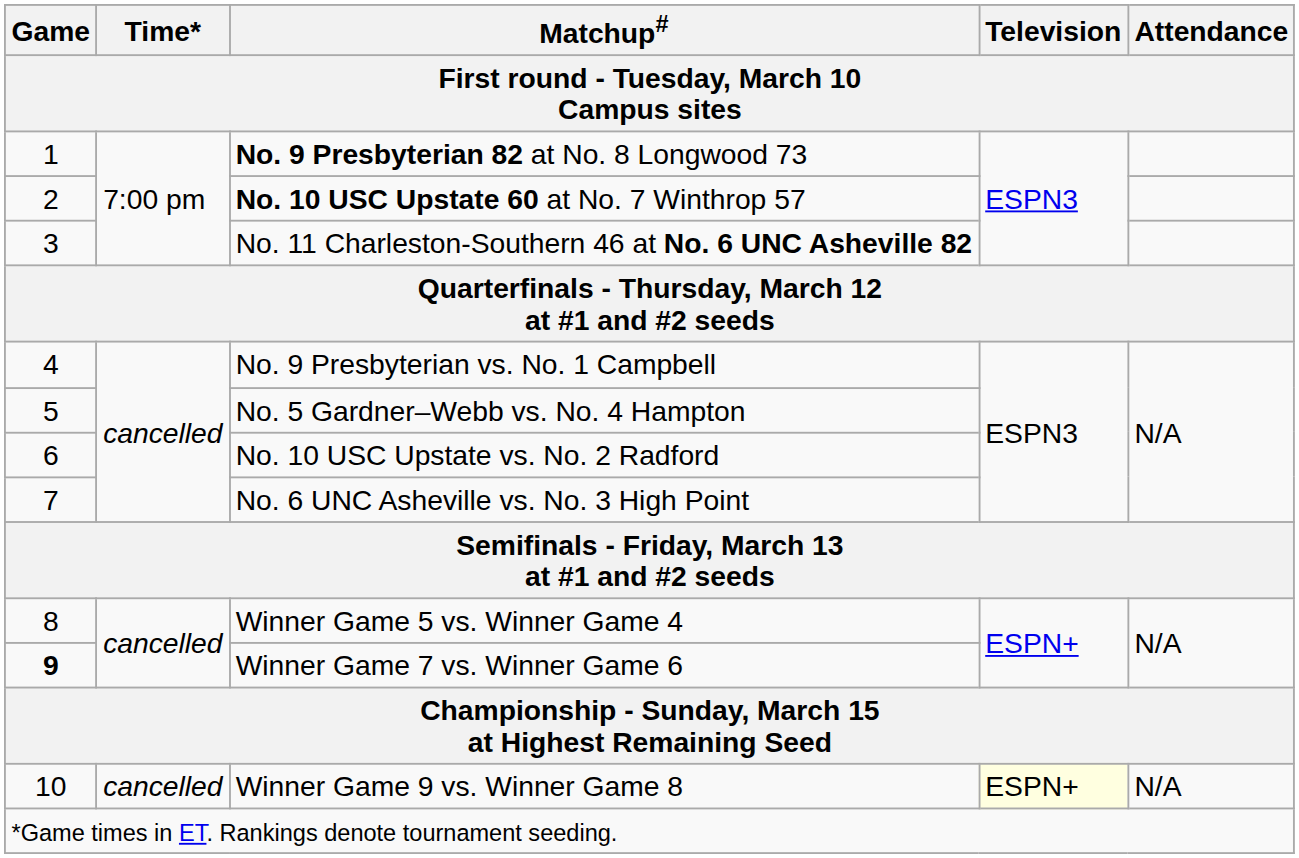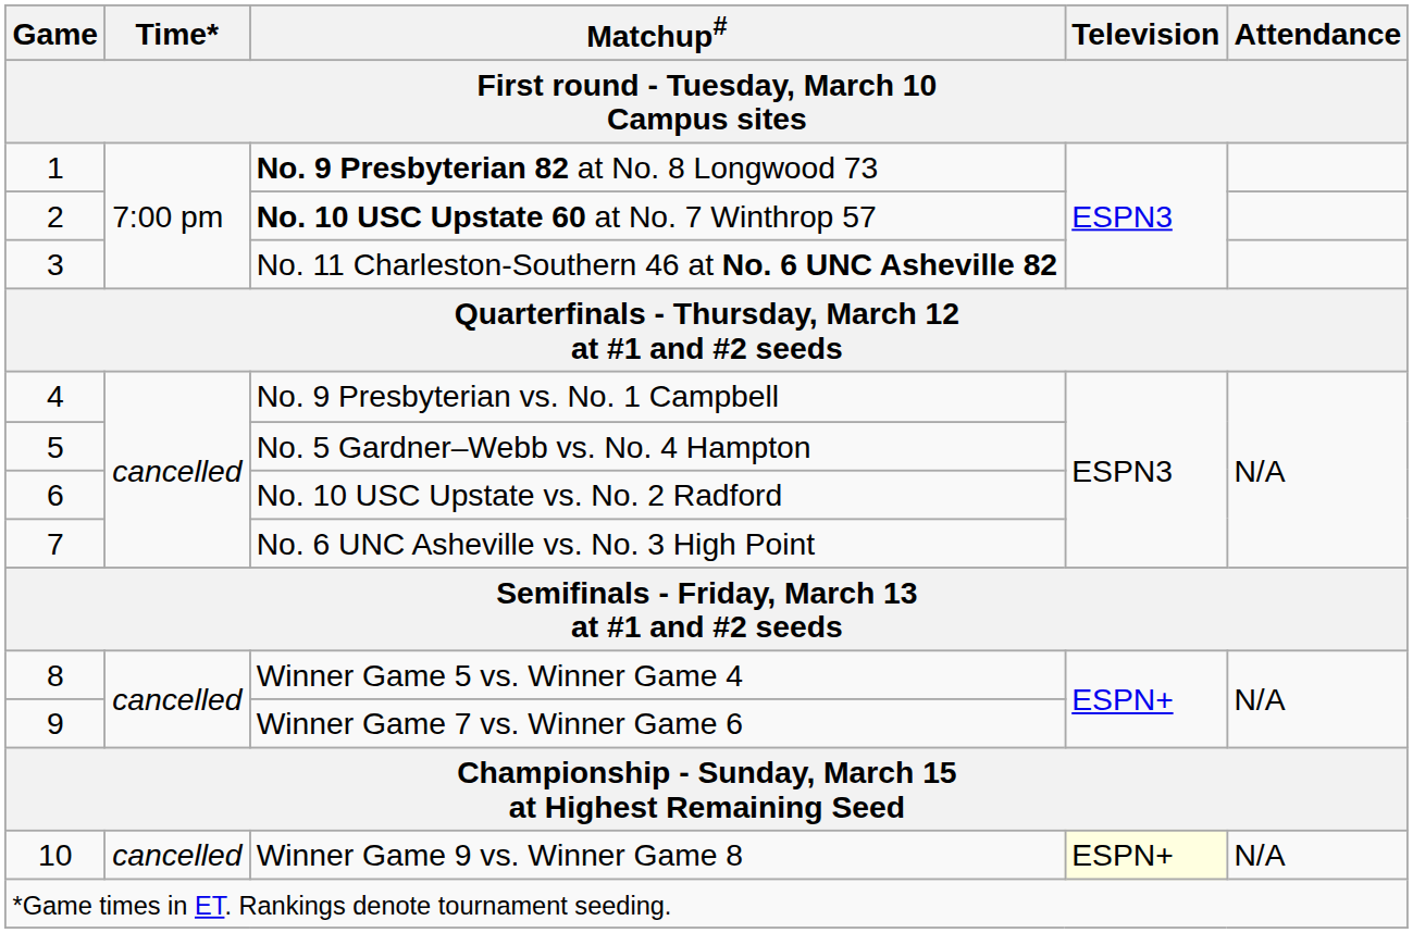Winner Game 7 vs. Winner Game 6 | Game: bold -> normal
